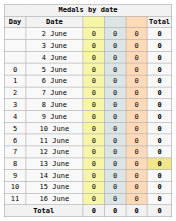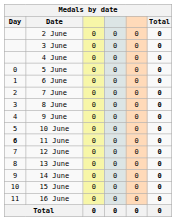11 June | Day: normal -> bold
13 June | Total: khaki background -> no background
